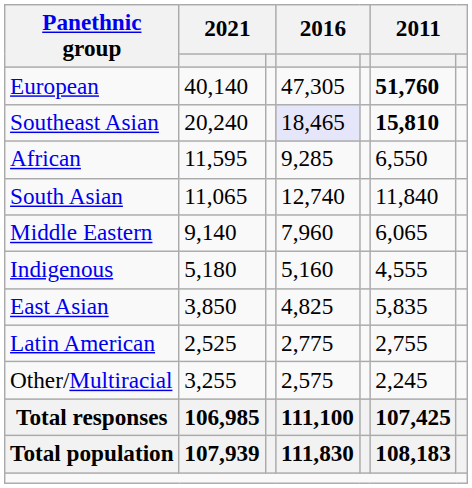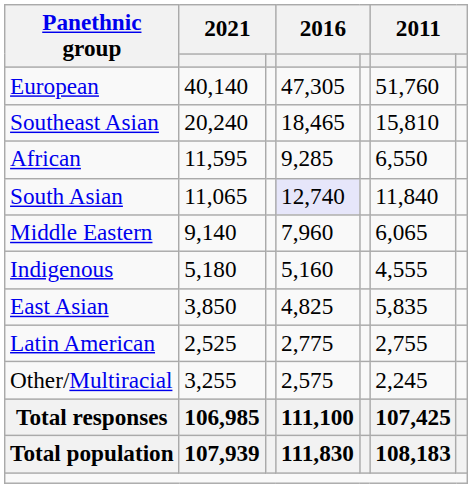European | column 6: bold -> normal
Southeast Asian | column 4: lavender background -> no background
Southeast Asian | column 6: bold -> normal
South Asian | column 4: no background -> lavender background
